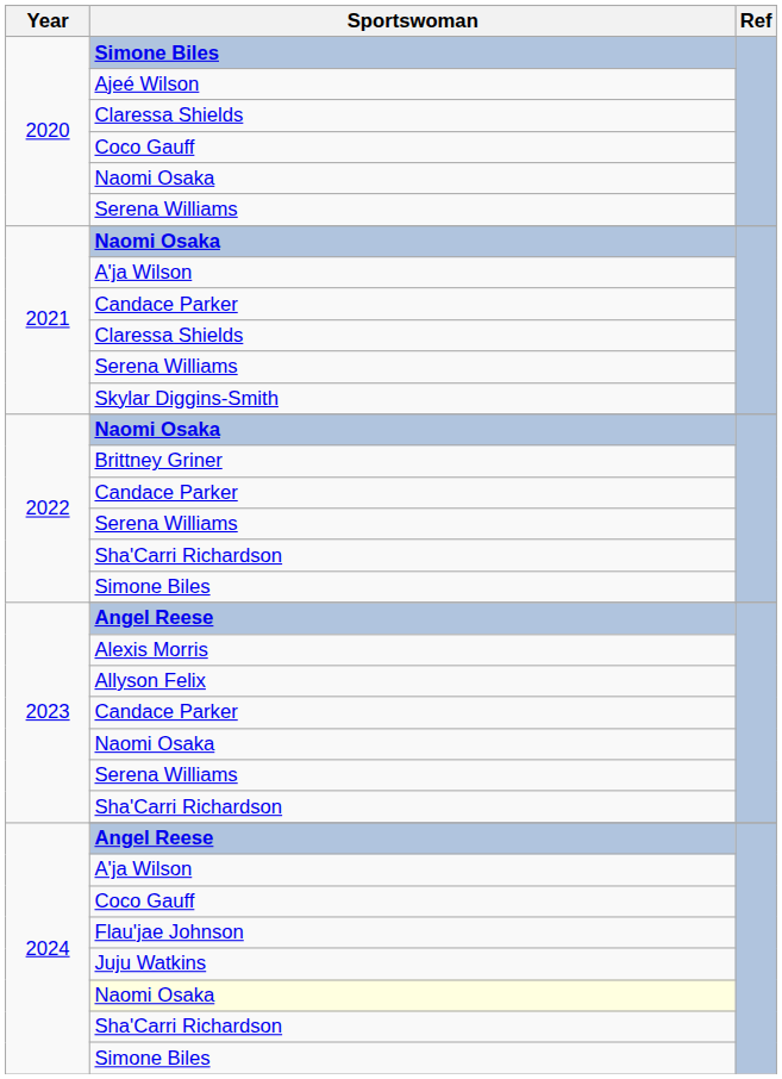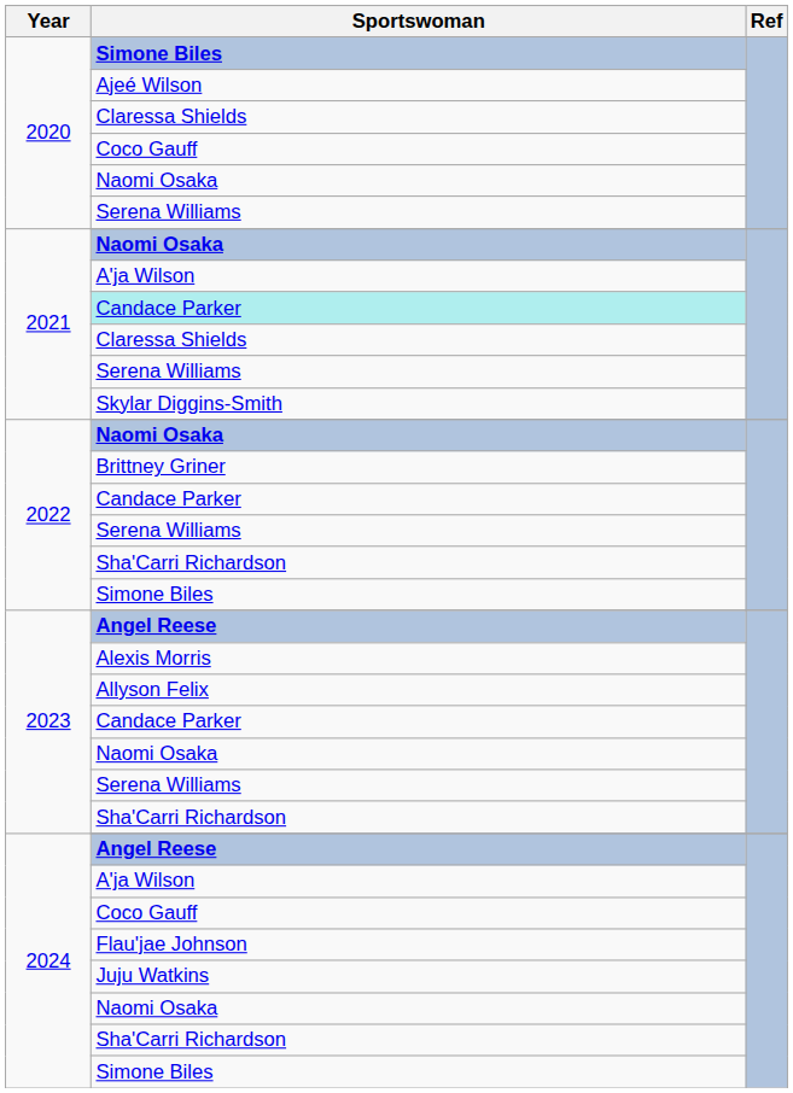2021 / Candace Parker | Sportswoman: no background -> paleturquoise background
2024 / Naomi Osaka | Sportswoman: lightyellow background -> no background
